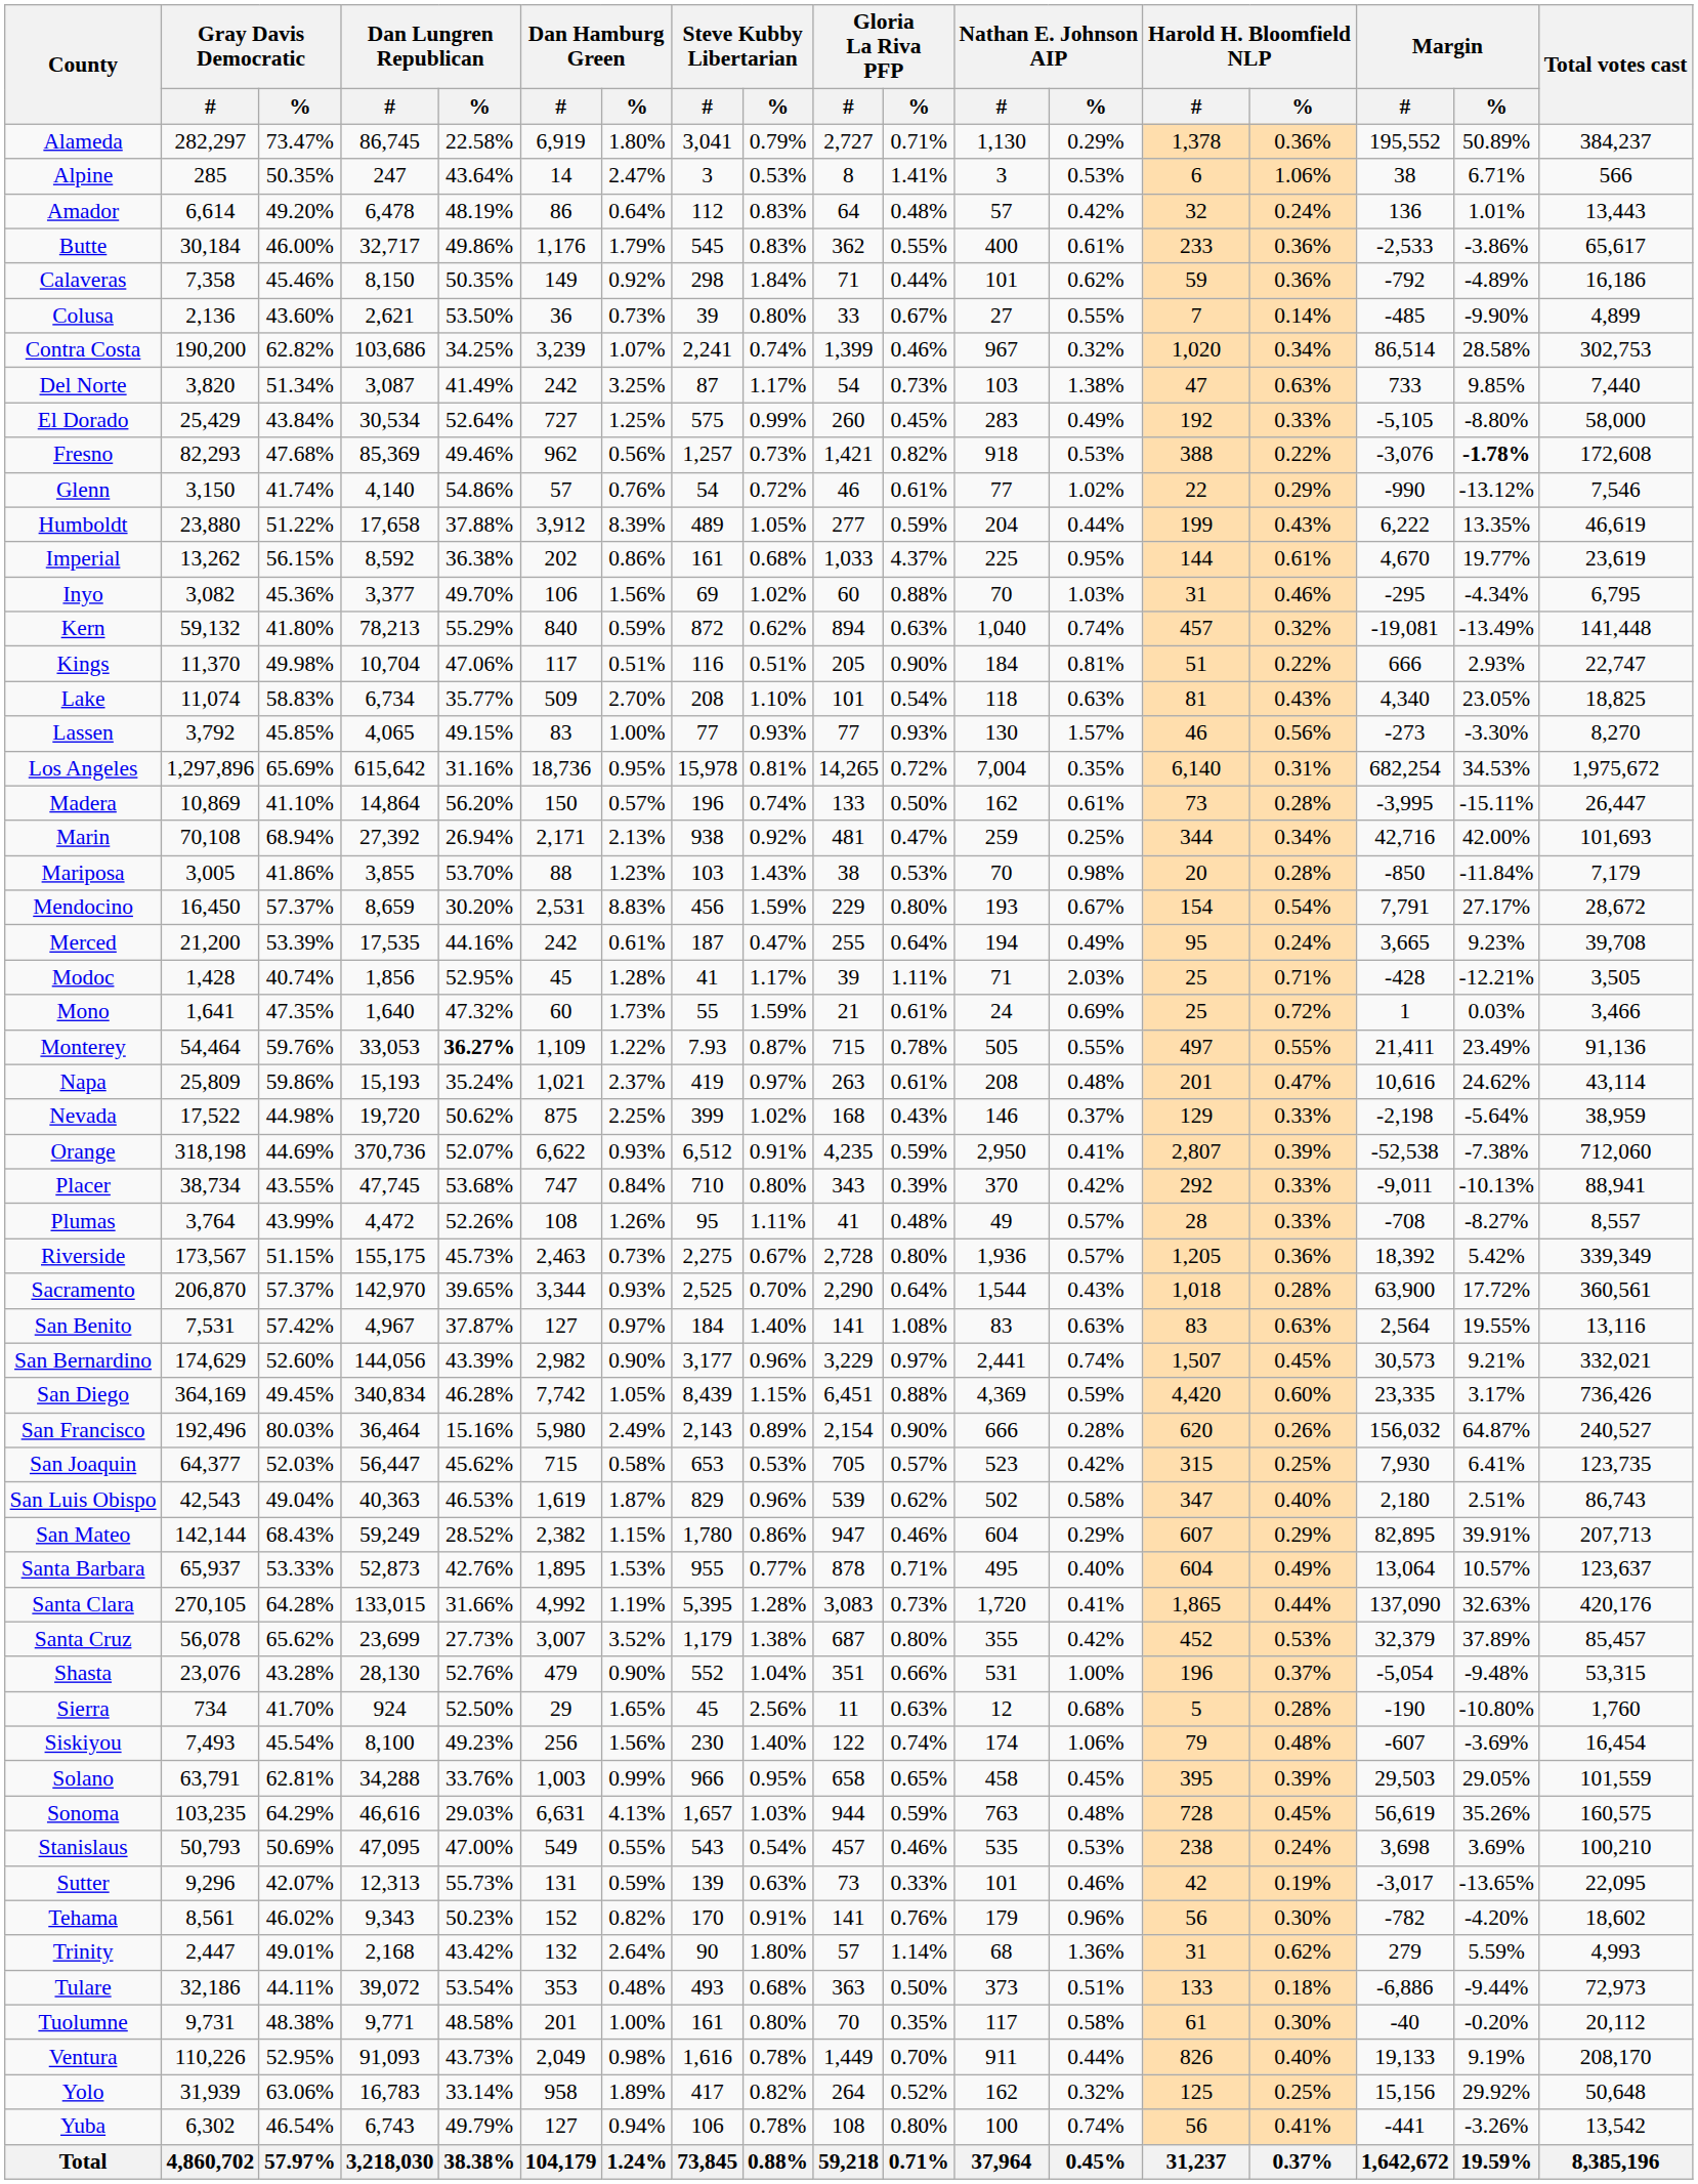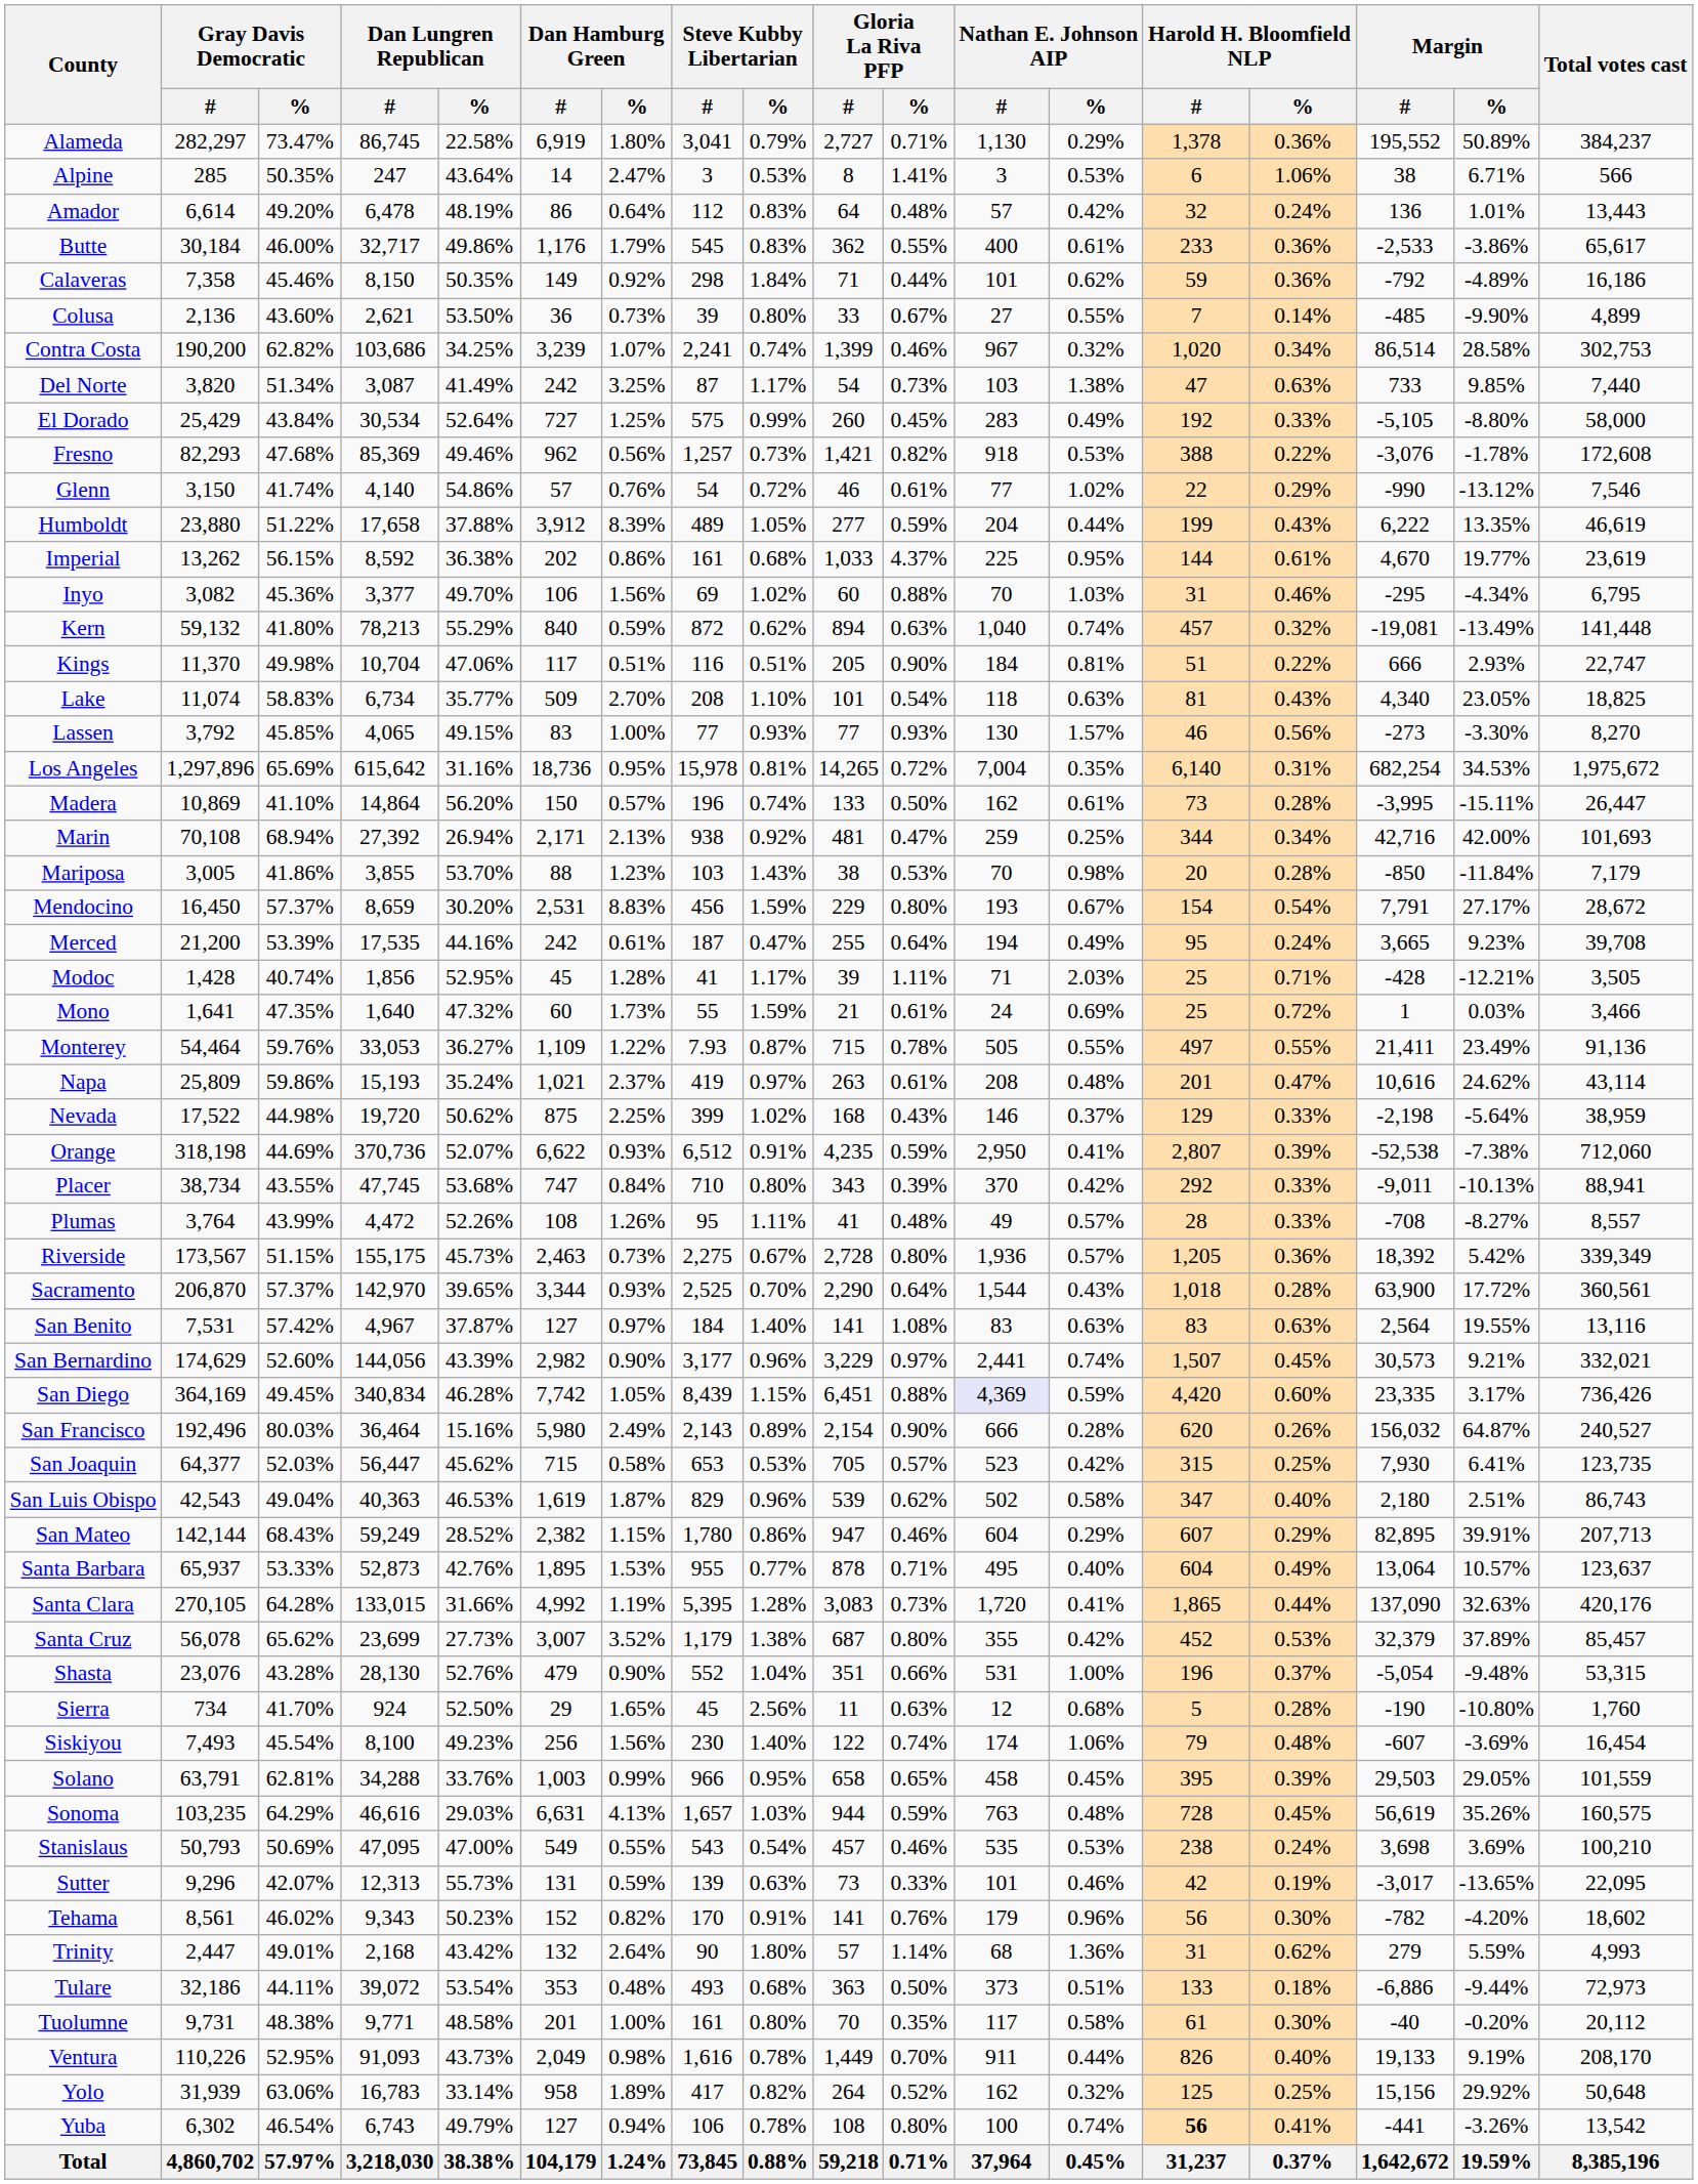Fresno | Margin / %: bold -> normal
Monterey | Dan Lungren Republican / %: bold -> normal
San Diego | Nathan E. Johnson AIP / #: no background -> lavender background
Yuba | Harold H. Bloomfield NLP / #: normal -> bold
